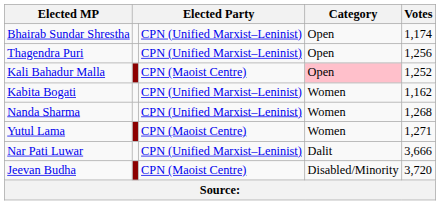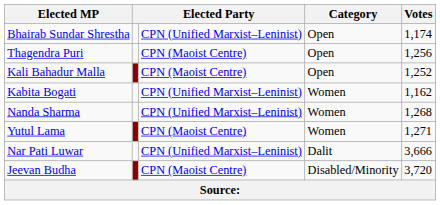Thagendra Puri | column 3: CPN (Unified Marxist–Leninist) -> CPN (Maoist Centre)
Kali Bahadur Malla | Category: pink background -> no background
